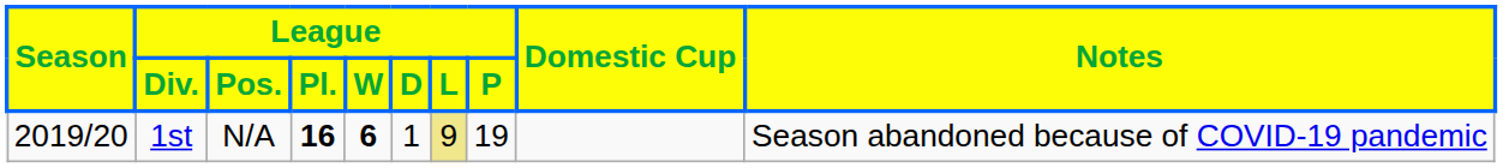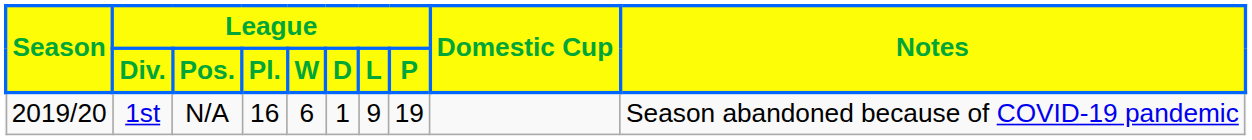1st | League / Pl.: bold -> normal
1st | League / W: bold -> normal
1st | League / L: khaki background -> no background
